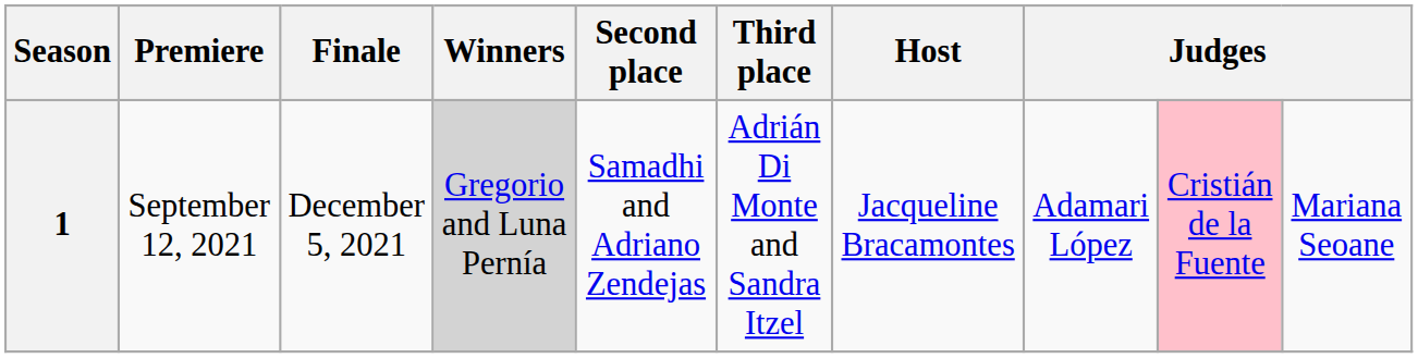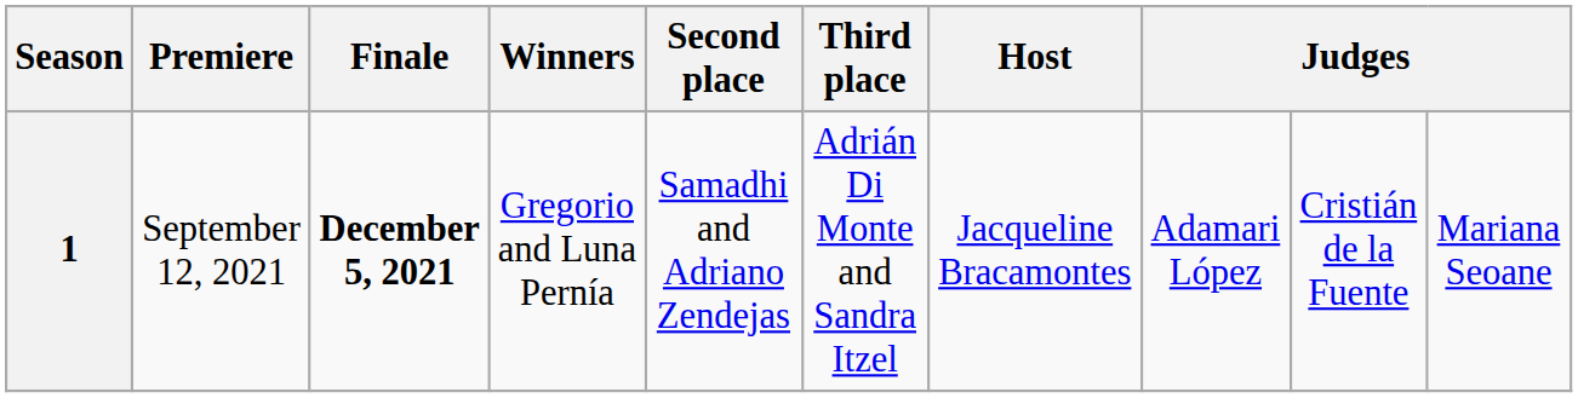1 | Finale: normal -> bold
1 | Winners: lightgrey background -> no background
1 | column 9: pink background -> no background
